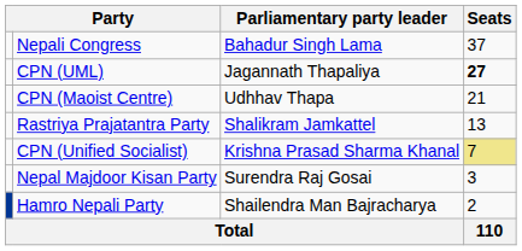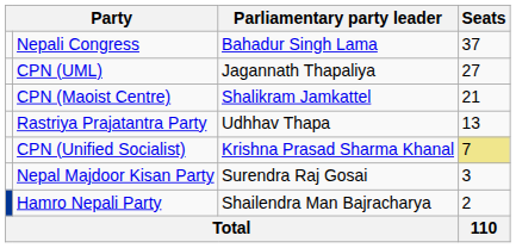CPN (UML) | Seats: bold -> normal
CPN (Maoist Centre) | Parliamentary party leader: Udhhav Thapa -> Shalikram Jamkattel
Rastriya Prajatantra Party | Parliamentary party leader: Shalikram Jamkattel -> Udhhav Thapa
